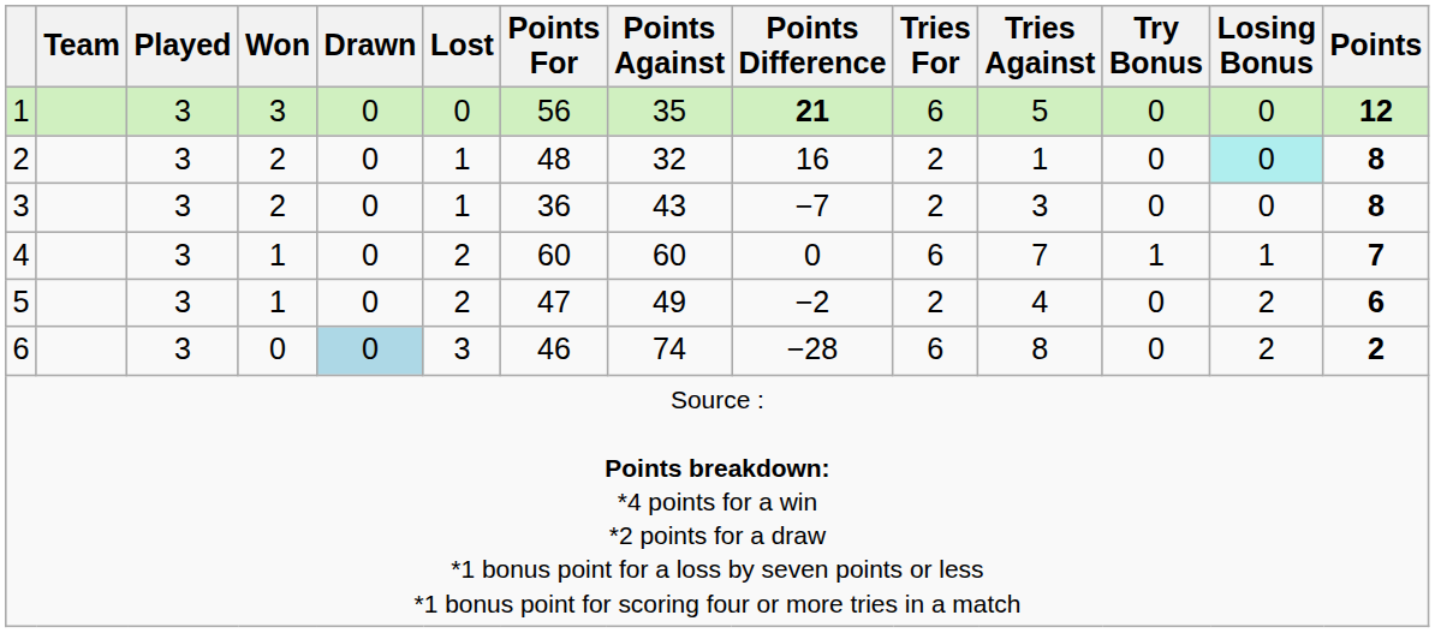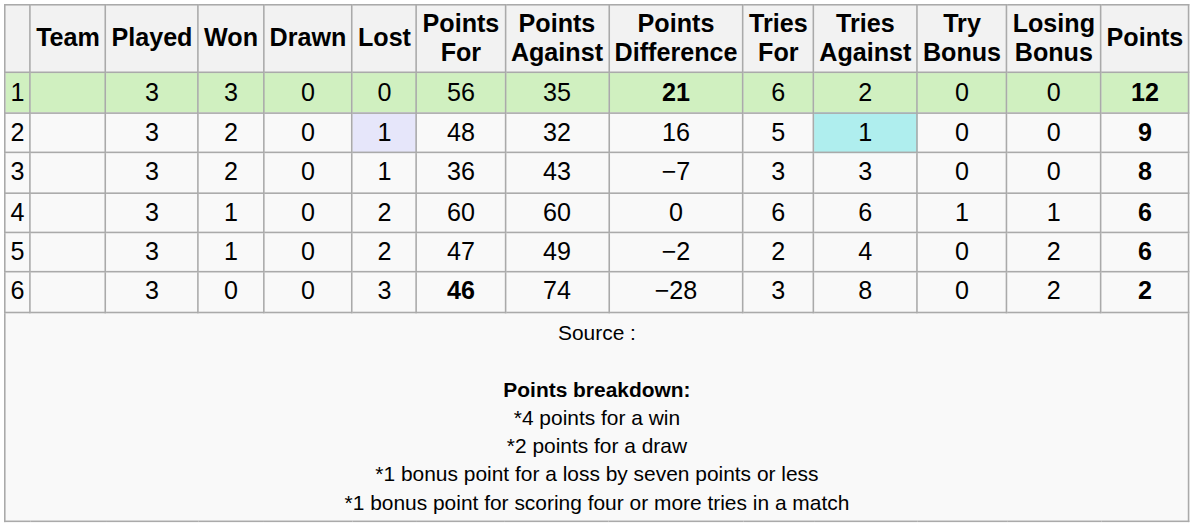row 2 | Tries Against: 5 -> 2
row 3 | Lost: no background -> lavender background
row 3 | Tries For: 2 -> 5
row 3 | Tries Against: no background -> paleturquoise background
row 3 | Losing Bonus: paleturquoise background -> no background
row 3 | Points: 8 -> 9
row 4 | Tries For: 2 -> 3
row 5 | Tries Against: 7 -> 6
row 5 | Points: 7 -> 6
row 7 | Drawn: lightblue background -> no background
row 7 | Points For: normal -> bold
row 7 | Tries For: 6 -> 3
